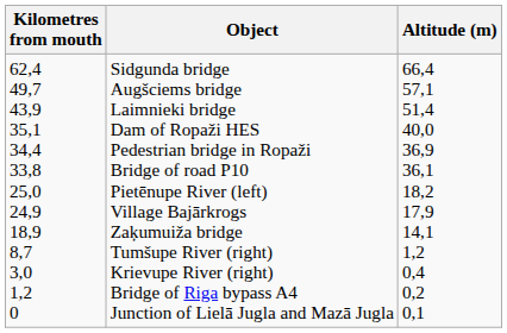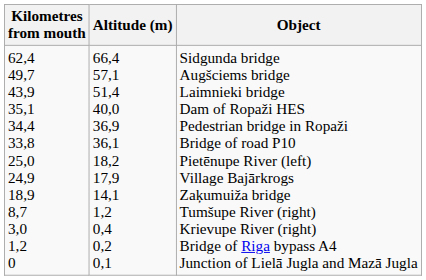columns swapped: Altitude (m) <-> Object
